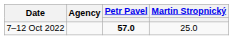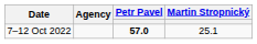7–12 Oct 2022 | Martin Stropnický: 25.0 -> 25.1
